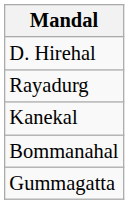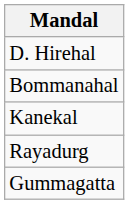row 3 | column 1: Rayadurg -> Bommanahal
row 5 | column 1: Bommanahal -> Rayadurg
